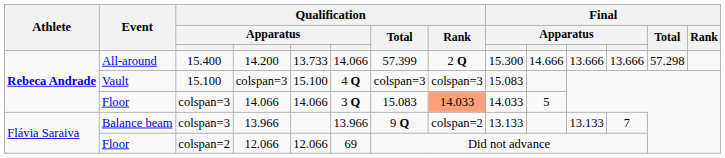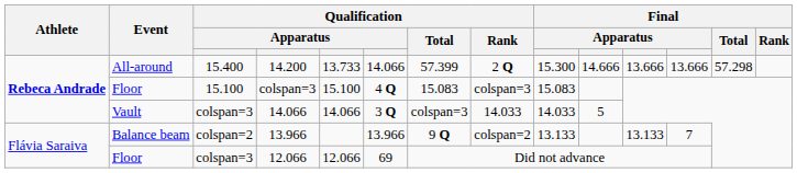row 5 | Event: Vault -> Floor
row 5 | Qualification / Total: colspan=3 -> 15.083
row 6 | Event: Floor -> Vault
row 6 | Qualification / Total: 15.083 -> colspan=3
row 6 | Qualification / Rank: lightsalmon background -> no background
row 7 | column 3: colspan=3 -> colspan=2
row 8 | column 3: colspan=2 -> colspan=3
